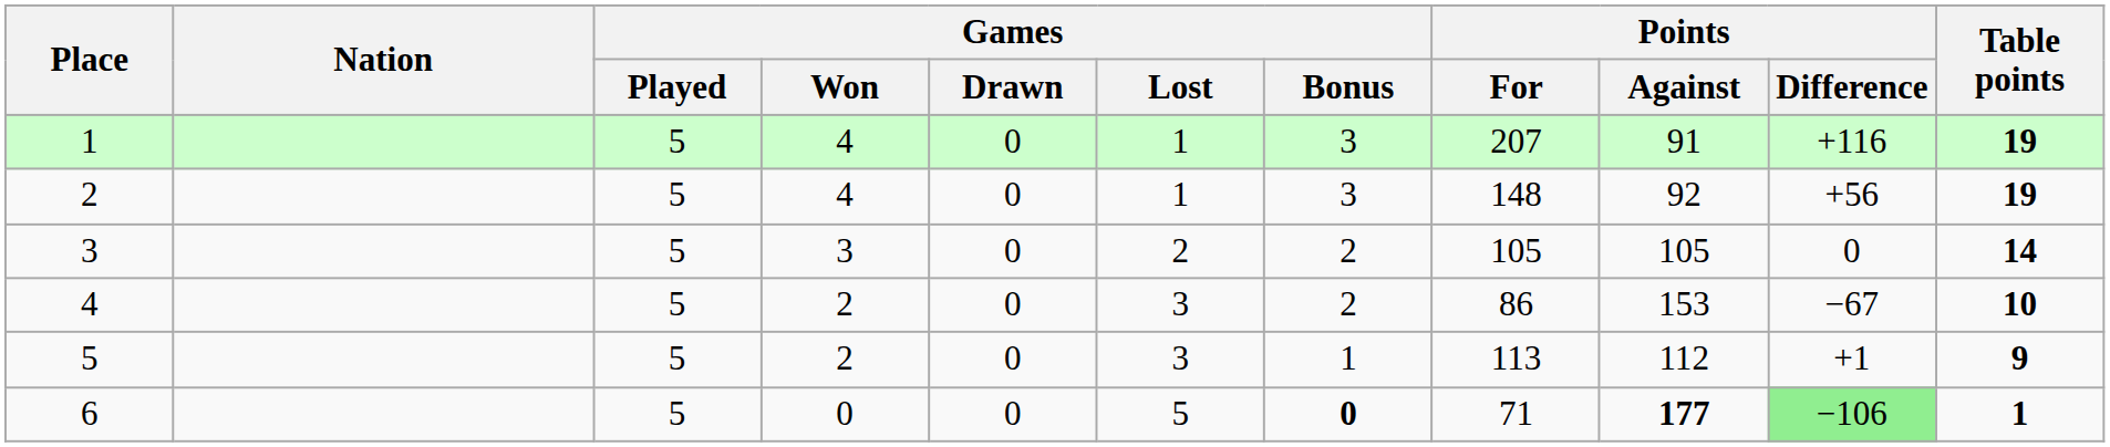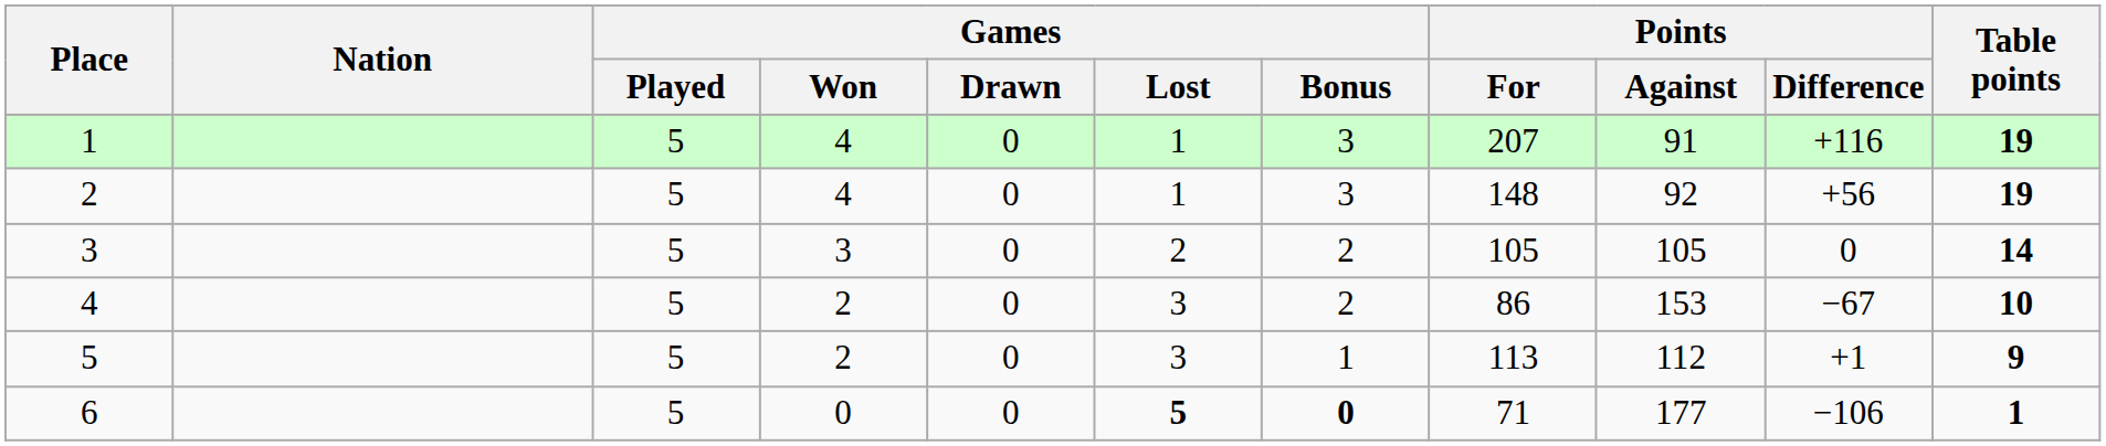6 | Games / Lost: normal -> bold
6 | Points / Against: bold -> normal
6 | Points / Difference: lightgreen background -> no background
